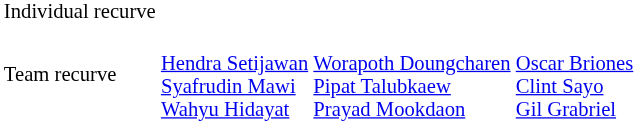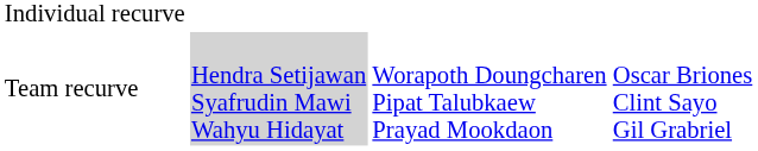Team recurve | column 2: no background -> lightgrey background
